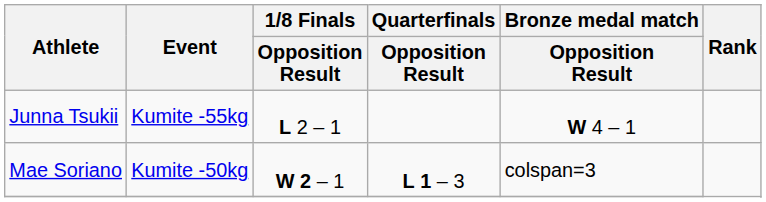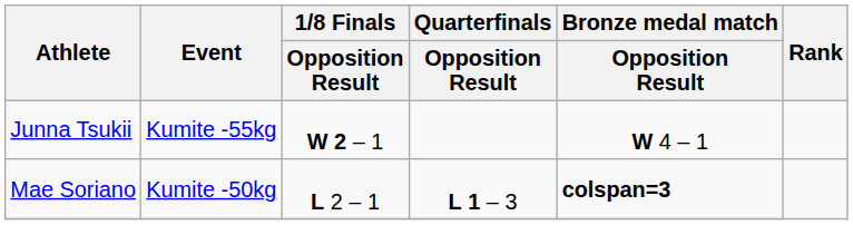Junna Tsukii | 1/8 Finals / Opposition Result: L 2 – 1 -> W 2 – 1
Mae Soriano | 1/8 Finals / Opposition Result: W 2 – 1 -> L 2 – 1
Mae Soriano | Bronze medal match / Opposition Result: normal -> bold
